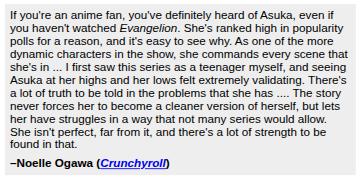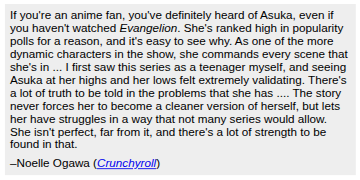row 2 | column 1: bold -> normal
